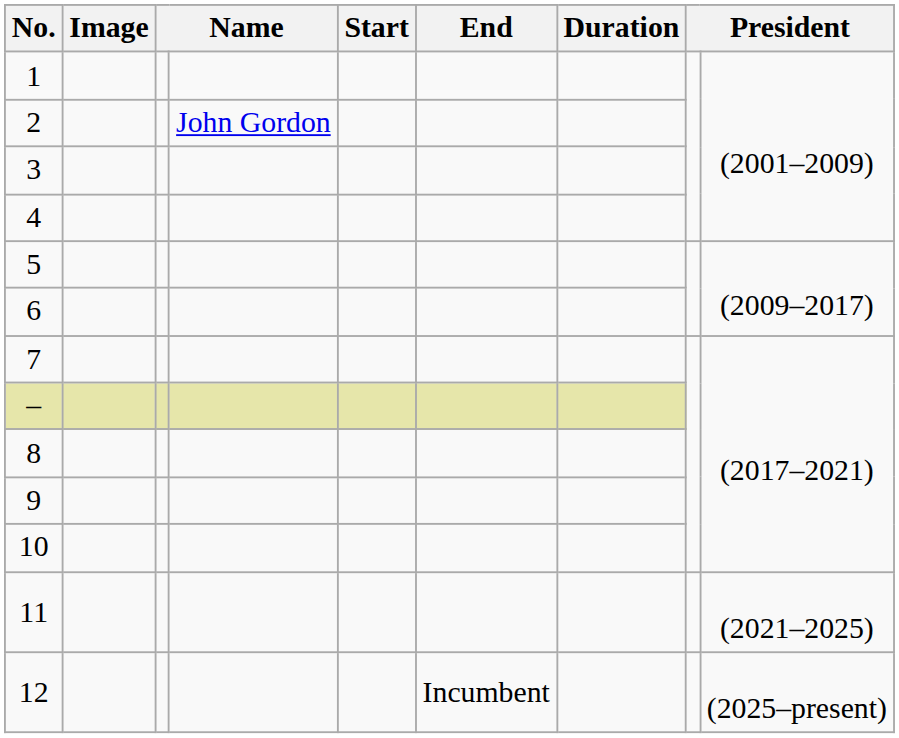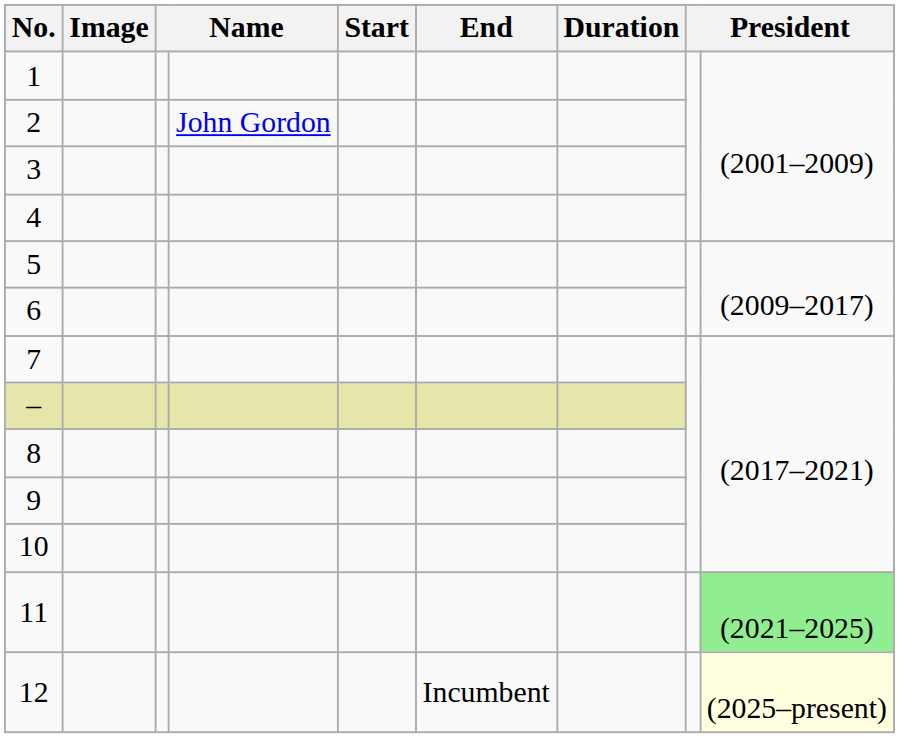11 | column 9: no background -> lightgreen background
12 | column 9: no background -> lightyellow background
